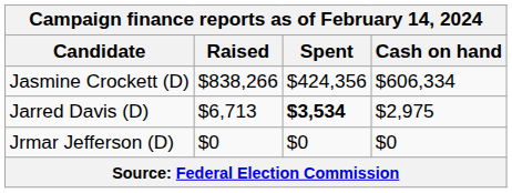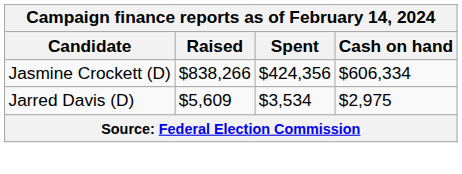Jarred Davis (D) | Raised: $6,713 -> $5,609
Jarred Davis (D) | Spent: bold -> normal
- row: Jrmar Jefferson (D) | $0 | $0 | $0
